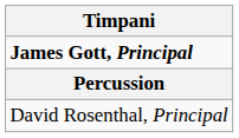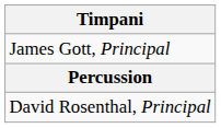James Gott, Principal | column 1: bold -> normal
